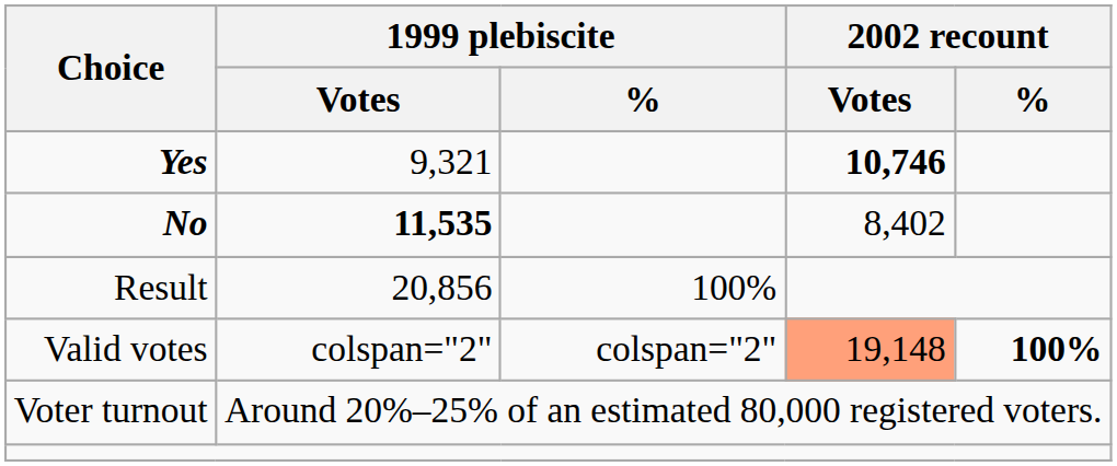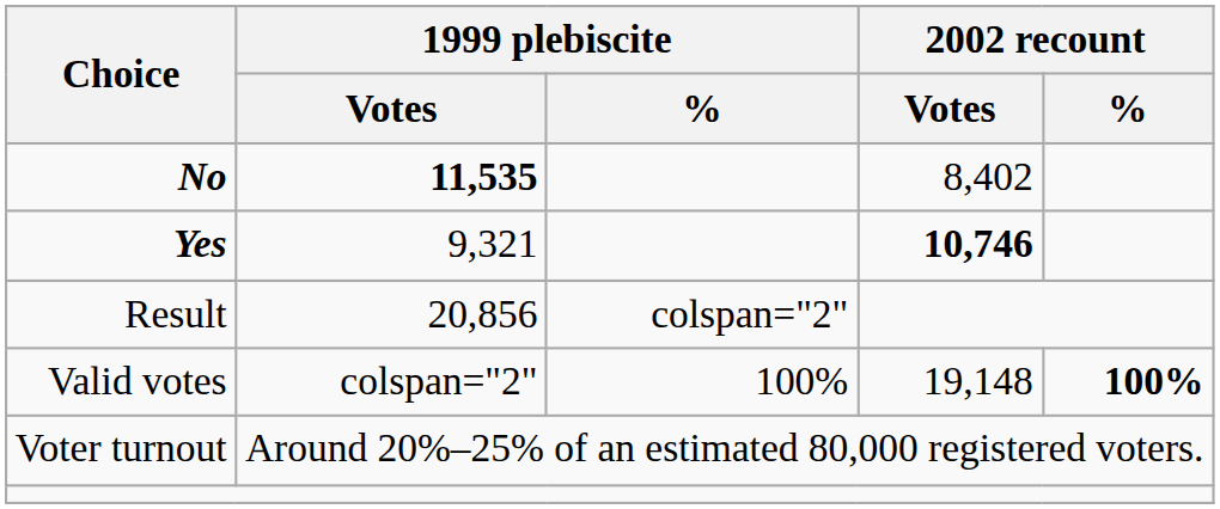rows swapped: Yes <-> No
Result | 1999 plebiscite / %: 100% -> colspan="2"
Valid votes | 1999 plebiscite / %: colspan="2" -> 100%
Valid votes | 2002 recount / Votes: lightsalmon background -> no background
